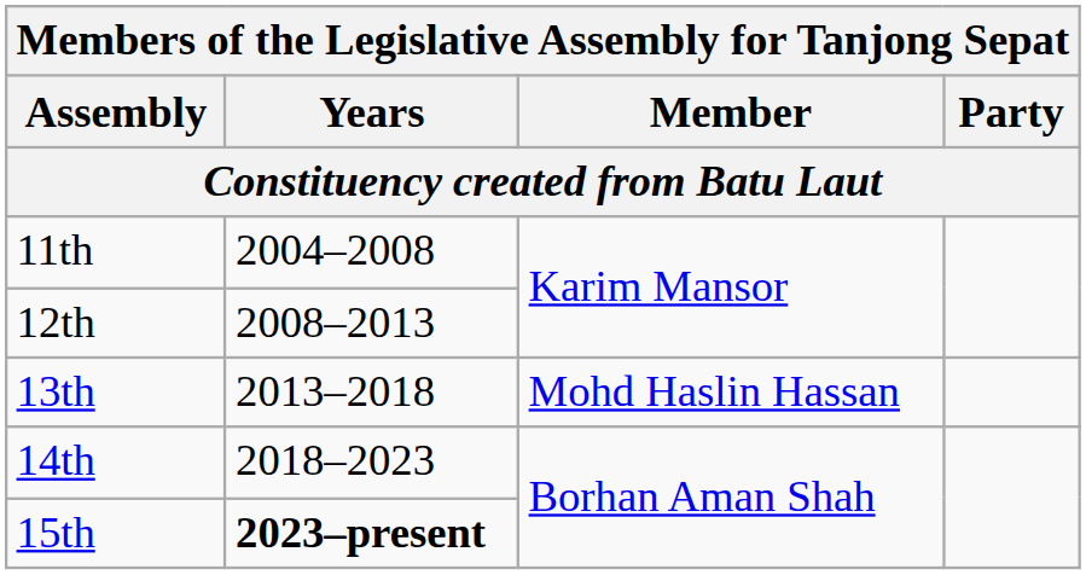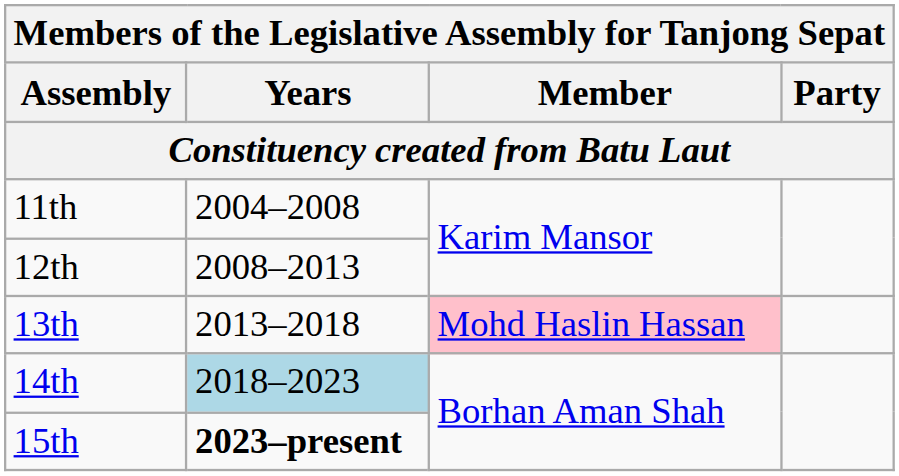13th | Member: no background -> pink background
14th | Years: no background -> lightblue background
